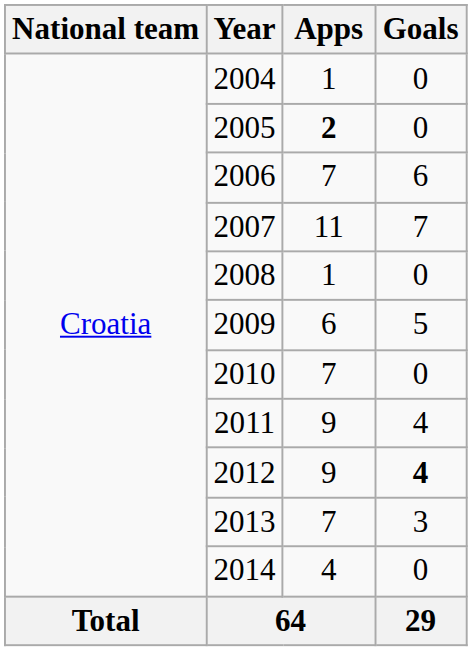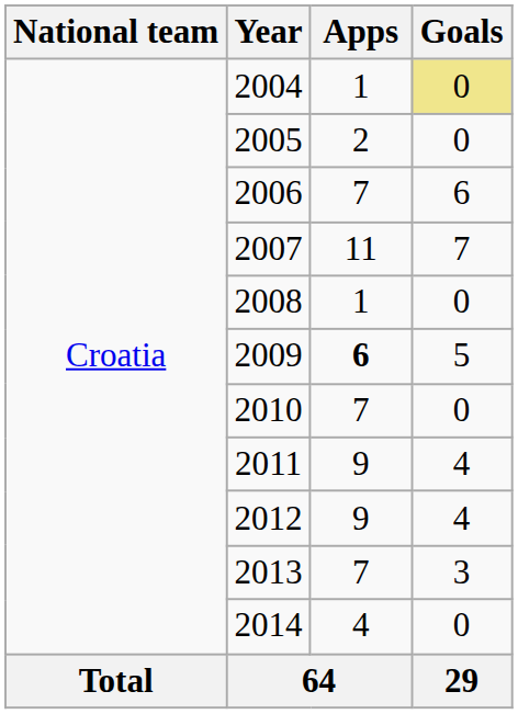2004 | Goals: no background -> khaki background
2005 | Apps: bold -> normal
2009 | Apps: normal -> bold
2012 | Goals: bold -> normal
